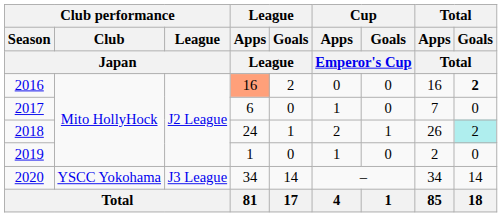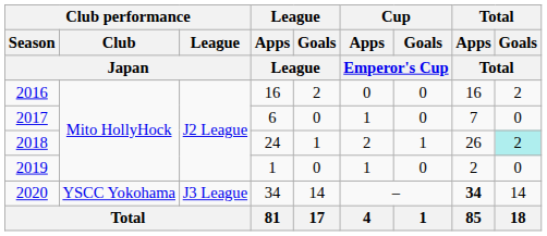2016 | League / Apps / League: lightsalmon background -> no background
2016 | Total / Goals / Total: bold -> normal
2020 | Total / Apps / Total: normal -> bold
